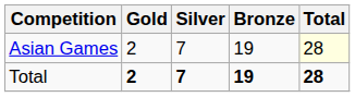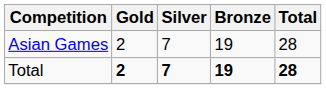Asian Games | Total: lightyellow background -> no background
